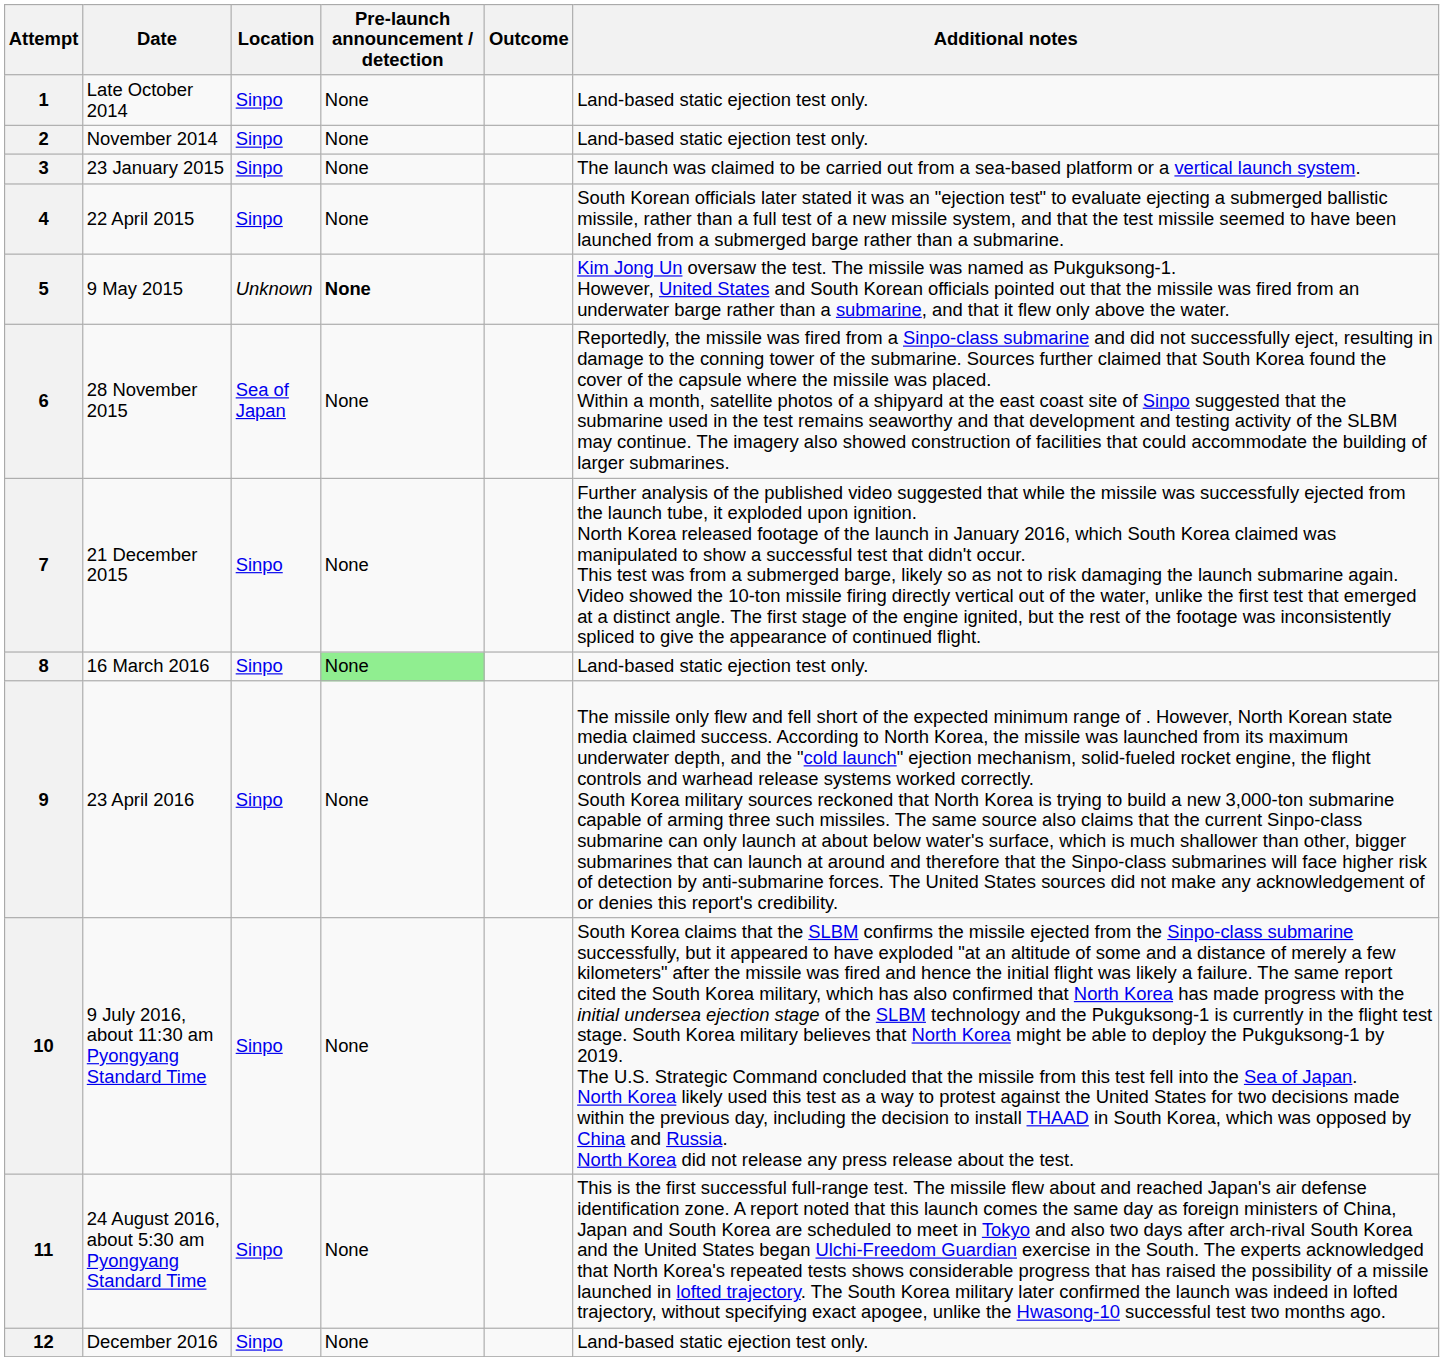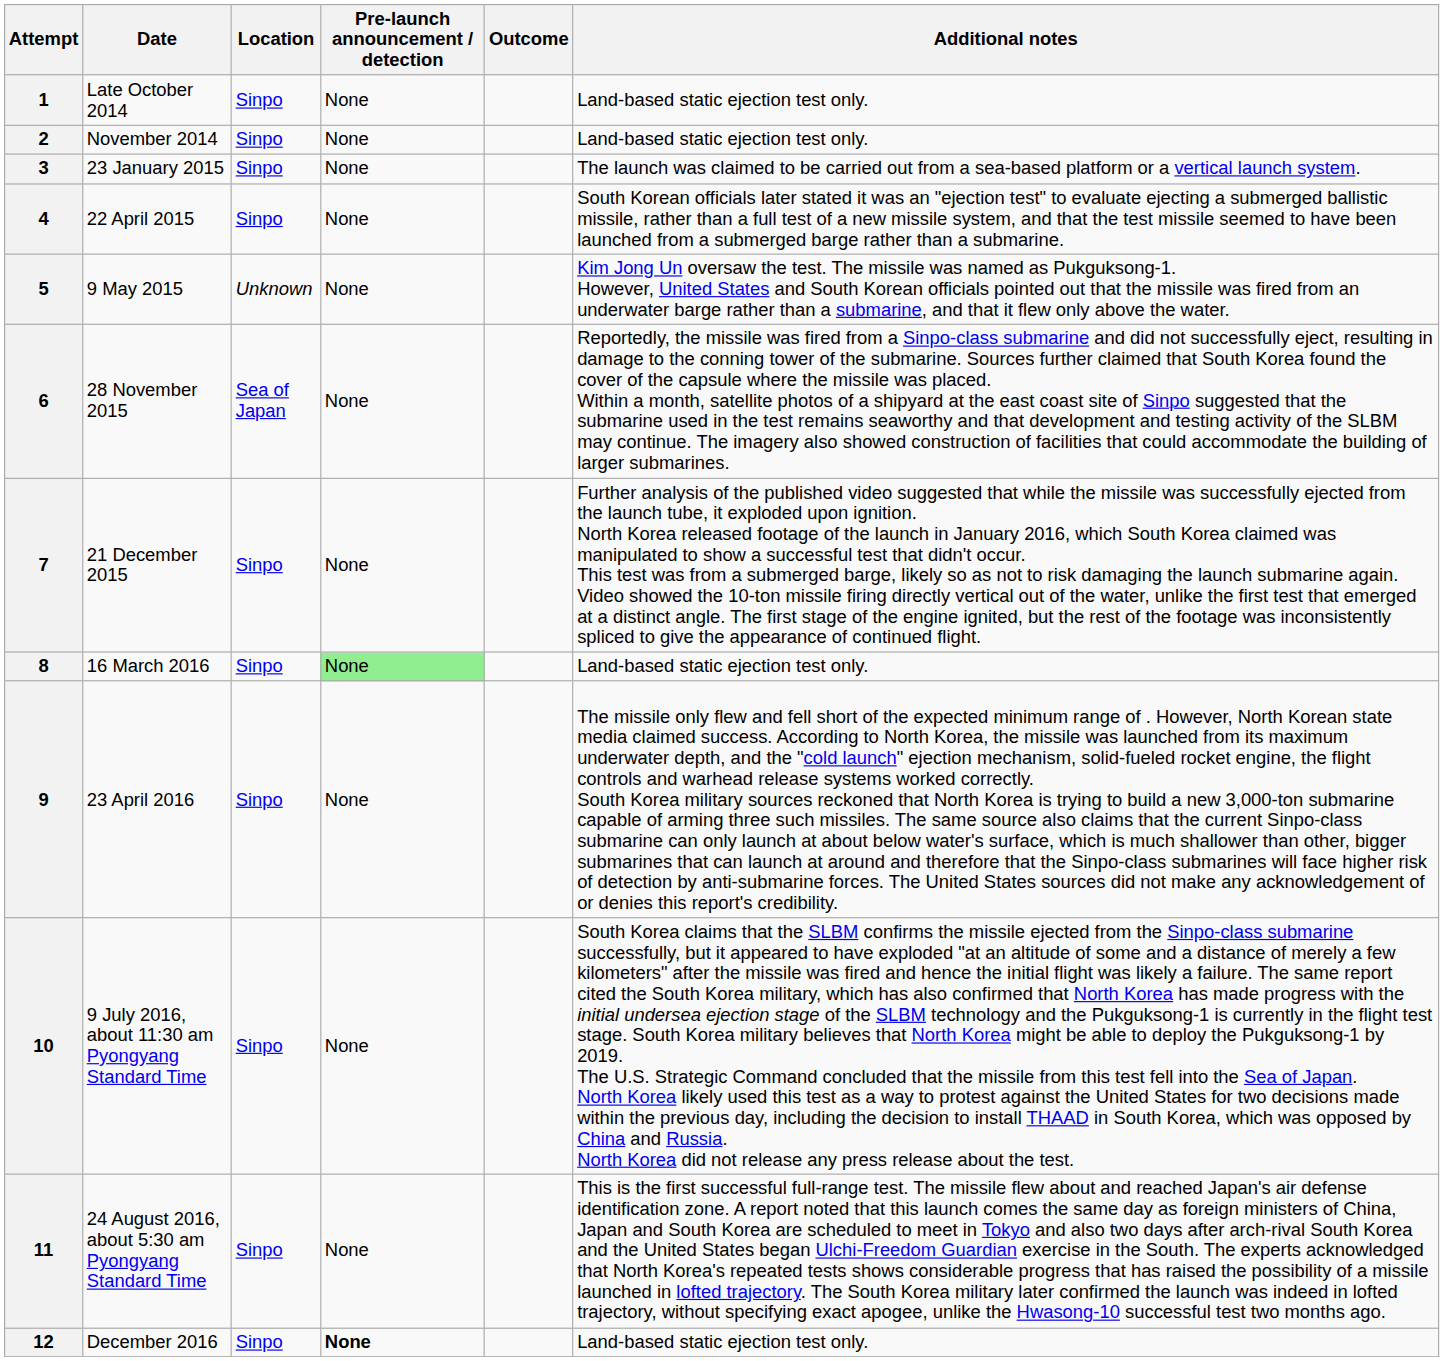5 | Pre-launch announcement / detection: bold -> normal
12 | Pre-launch announcement / detection: normal -> bold
